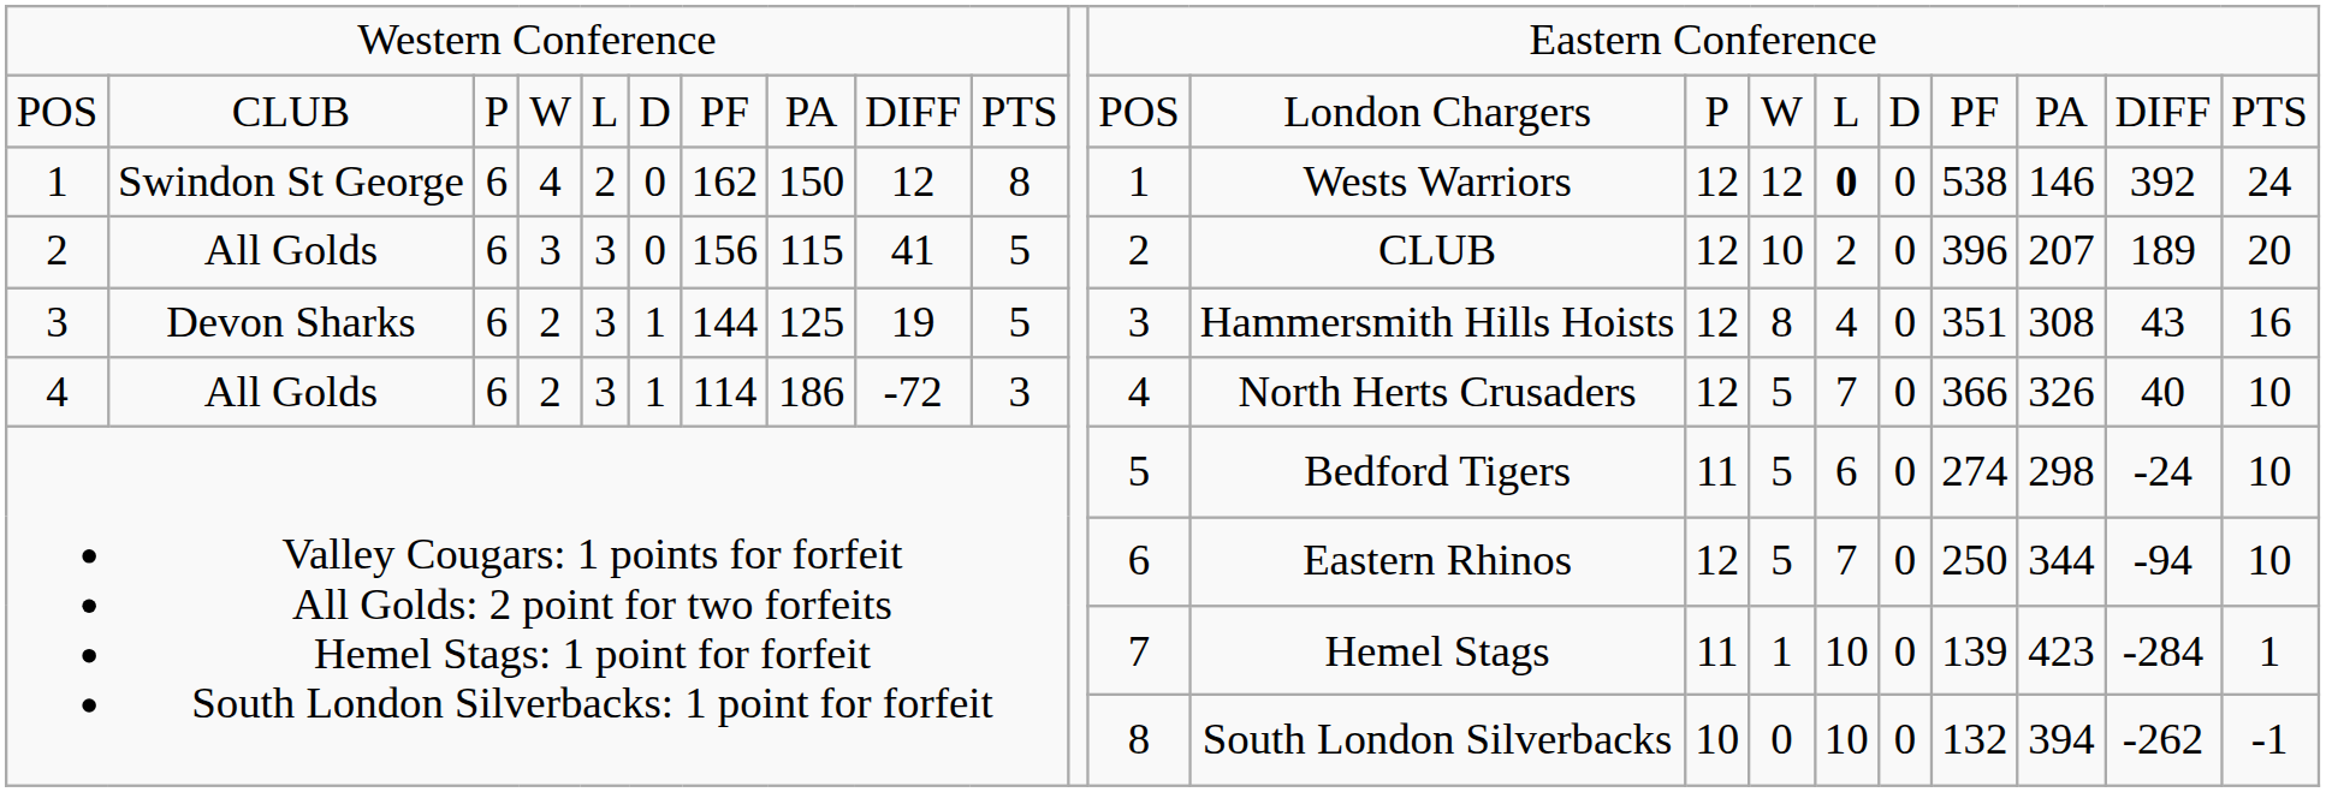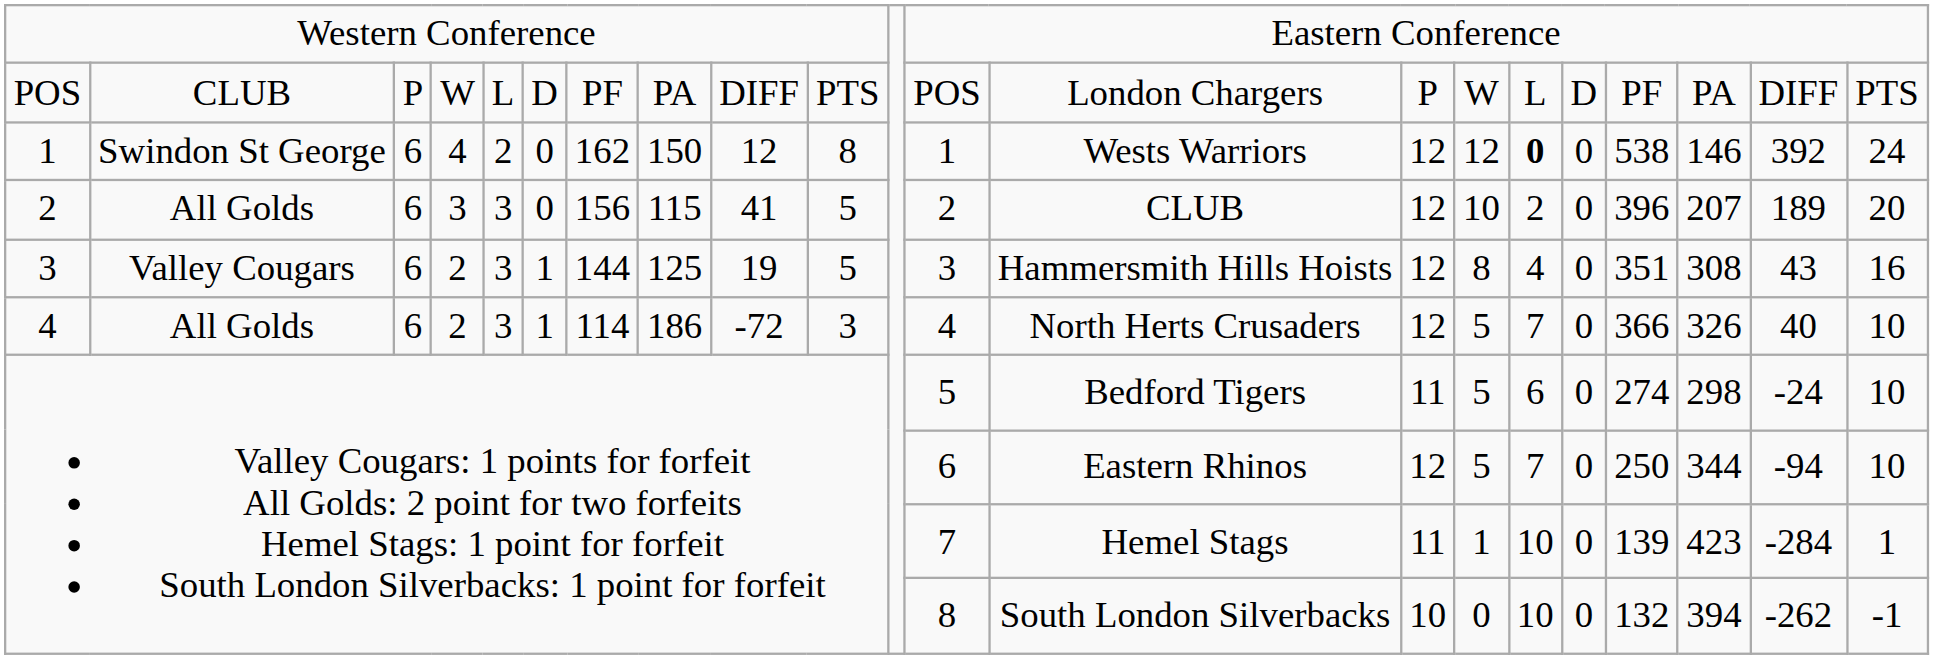row 5 | column 2: Devon Sharks -> Valley Cougars
